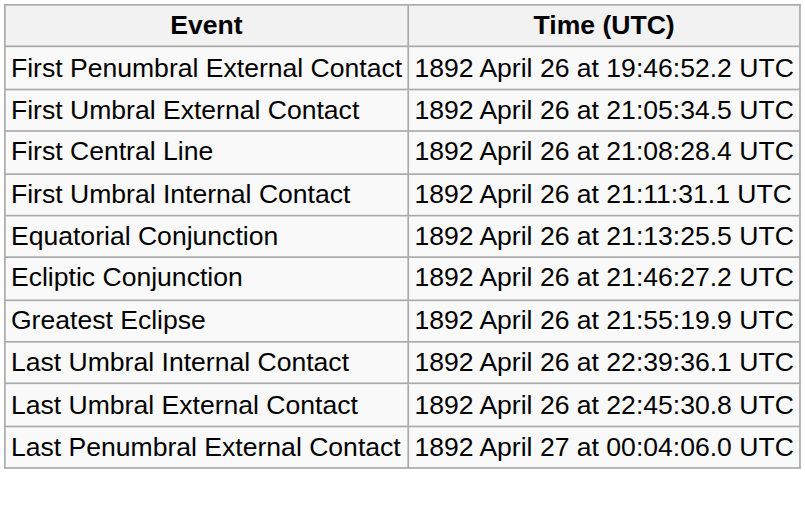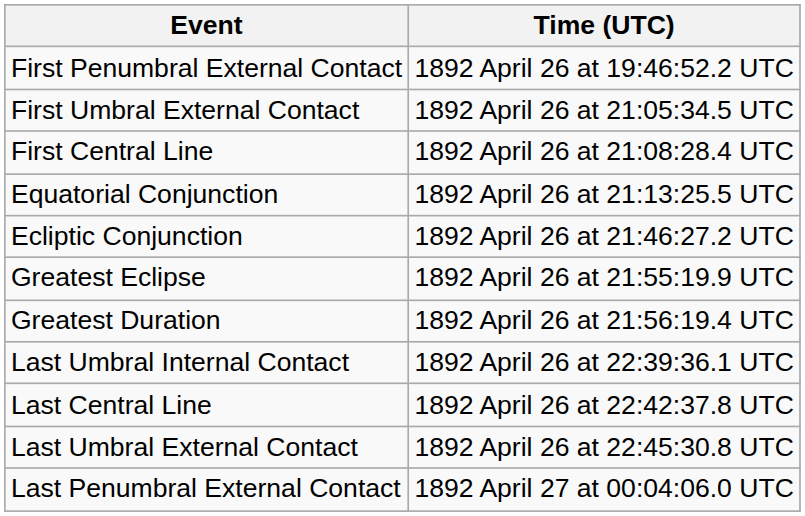- row: First Umbral Internal Contact | 1892 April 26 at 21:11:31.1 UTC
+ row: Greatest Duration | 1892 April 26 at 21:56:19.4 UTC
+ row: Last Central Line | 1892 April 26 at 22:42:37.8 UTC
